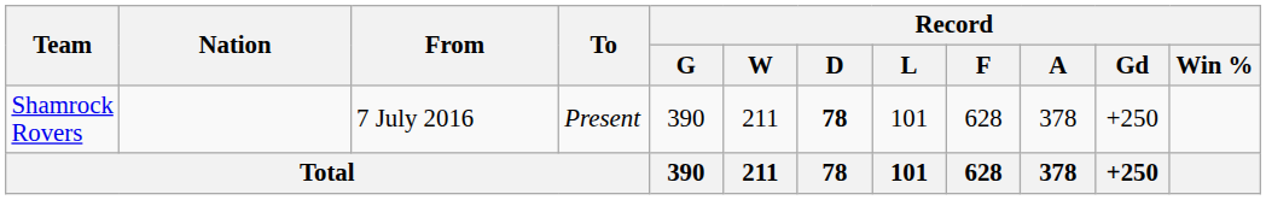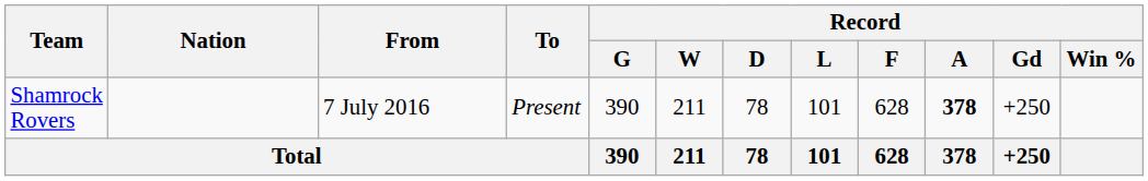Shamrock Rovers | Record / D: bold -> normal
Shamrock Rovers | Record / A: normal -> bold
